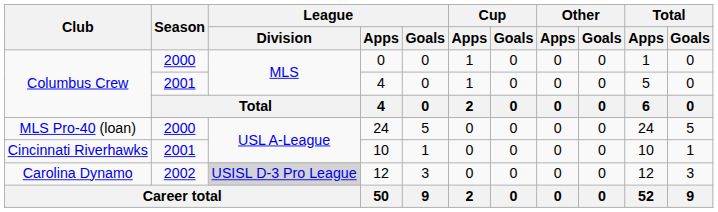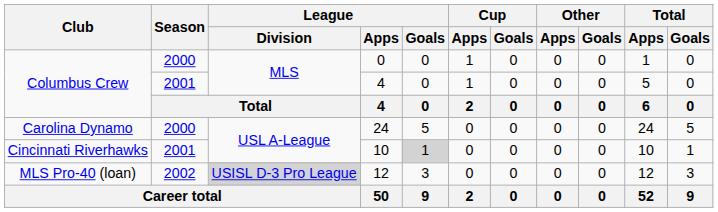row 6 | Club: MLS Pro-40 (loan) -> Carolina Dynamo
row 7 | League / Goals: no background -> lightgrey background
row 8 | Club: Carolina Dynamo -> MLS Pro-40 (loan)
